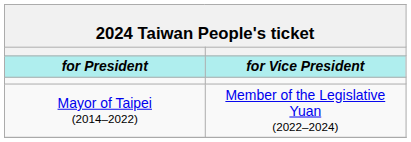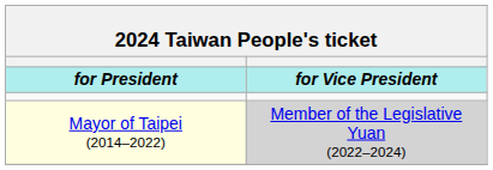Mayor of Taipei (2014–2022) | column 1: no background -> lightyellow background
Mayor of Taipei (2014–2022) | column 2: no background -> lightgrey background
